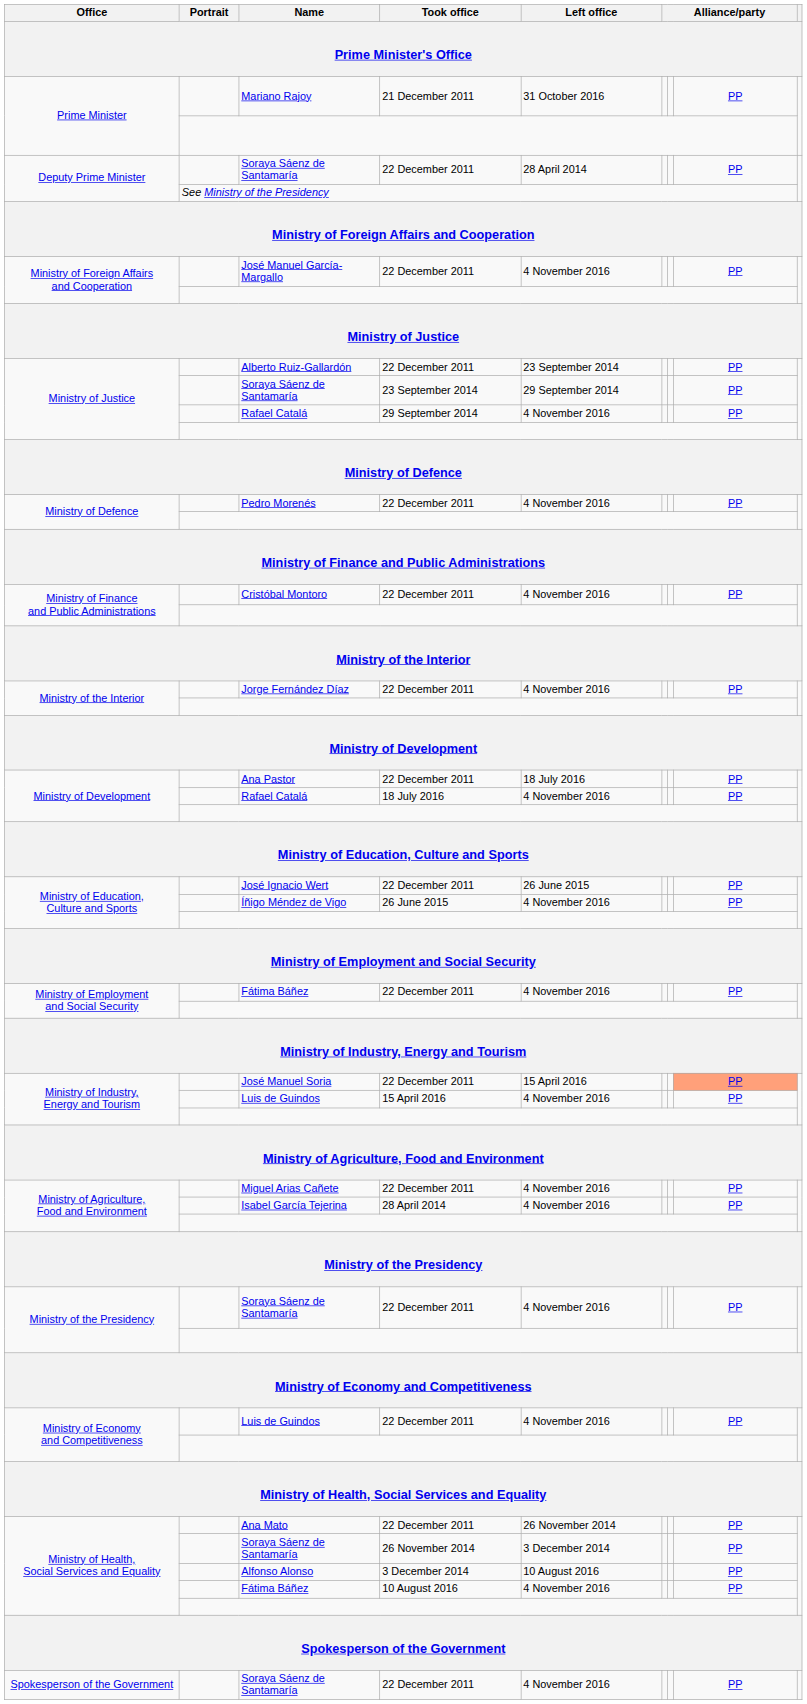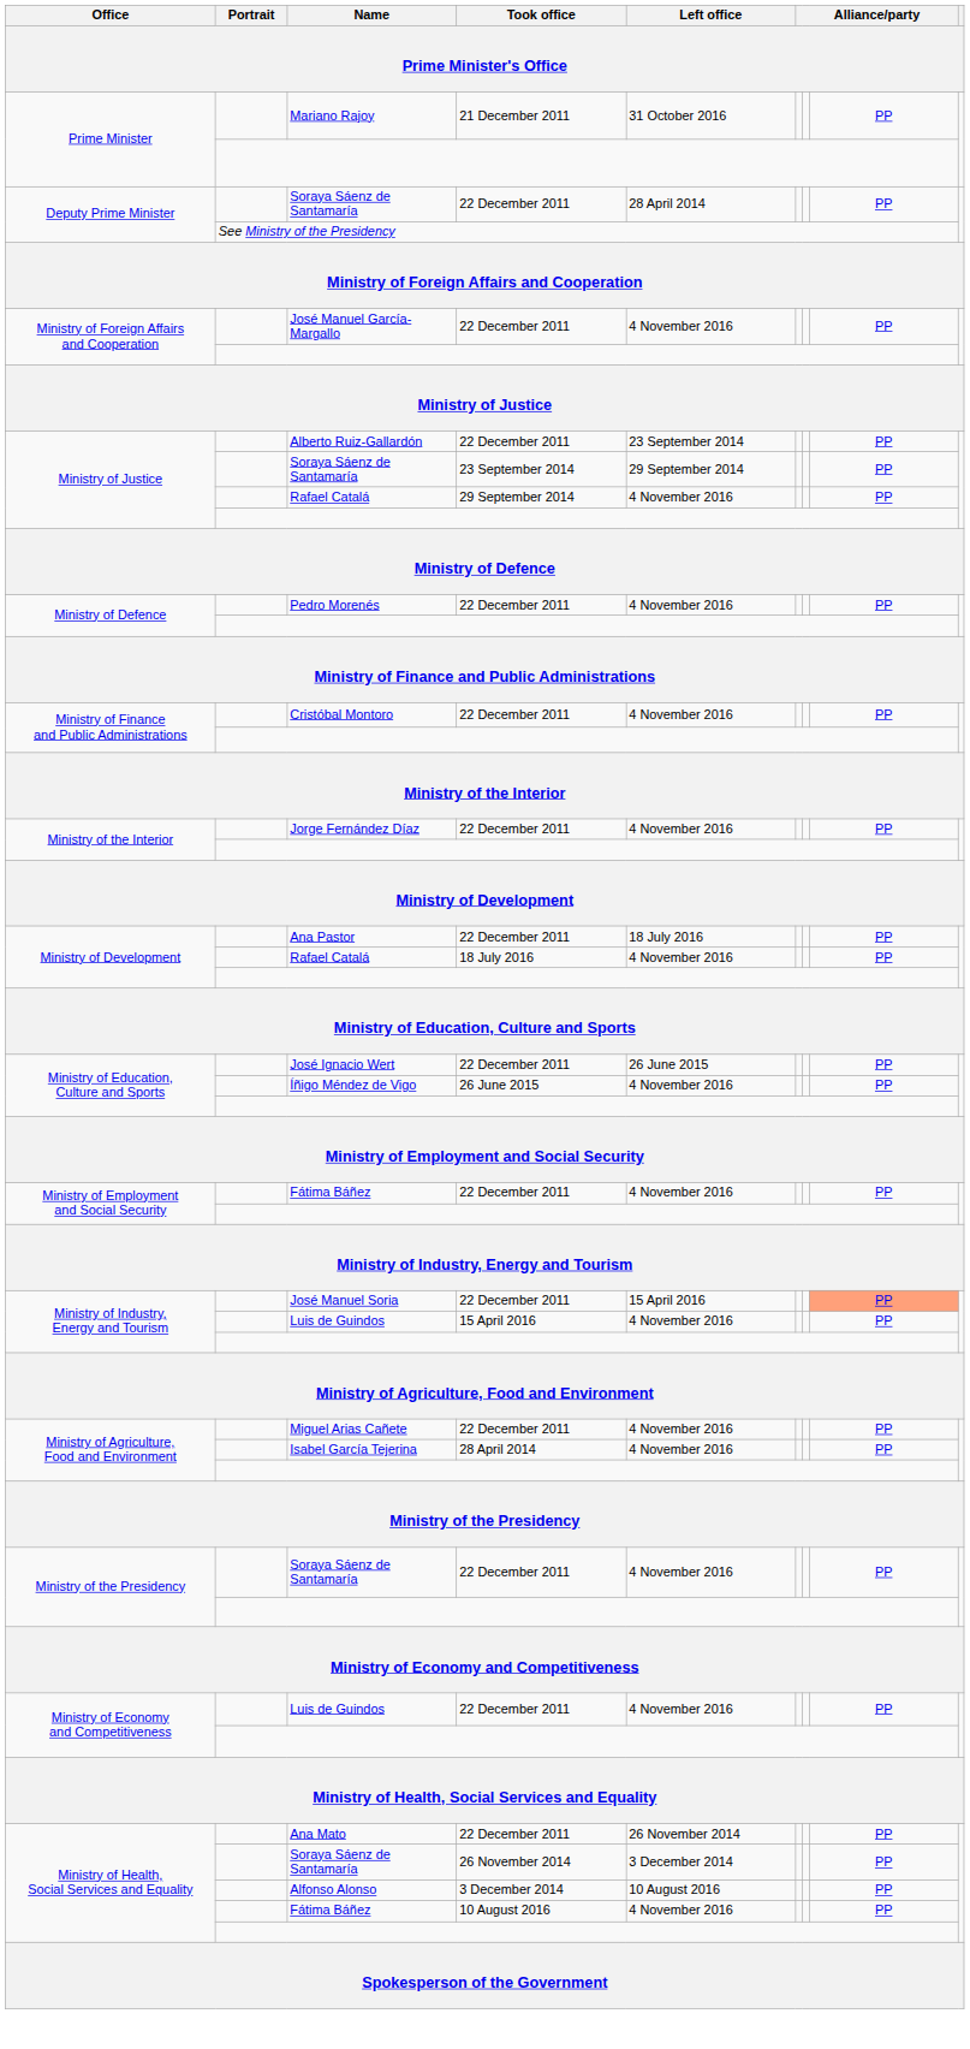- row: Spokesperson of the Government | Soraya Sáenz de Santamaría | 22 December 2011 | 4 November 2016 | PP
